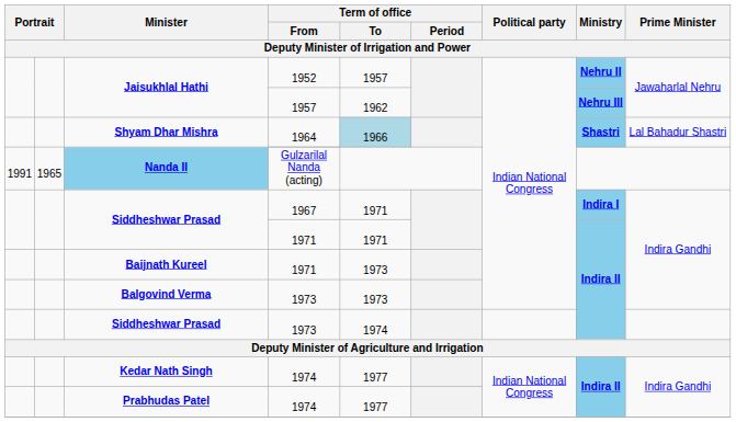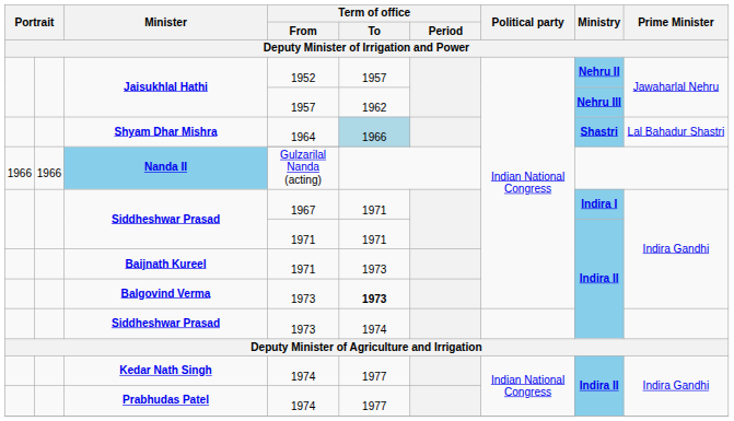Nanda II | column 1: 1991 -> 1966
Nanda II | column 2: 1965 -> 1966
Balgovind Verma | Term of office / To: normal -> bold
